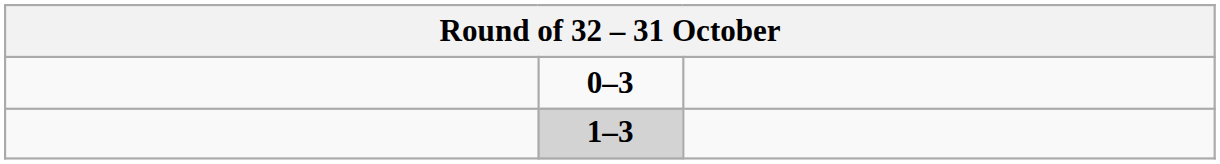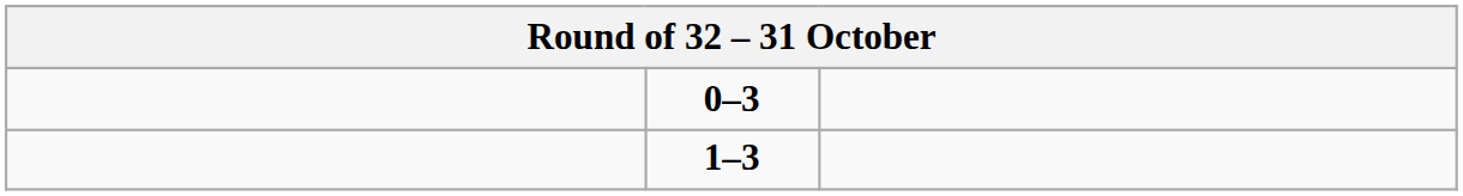row 3 | 0–3: lightgrey background -> no background
